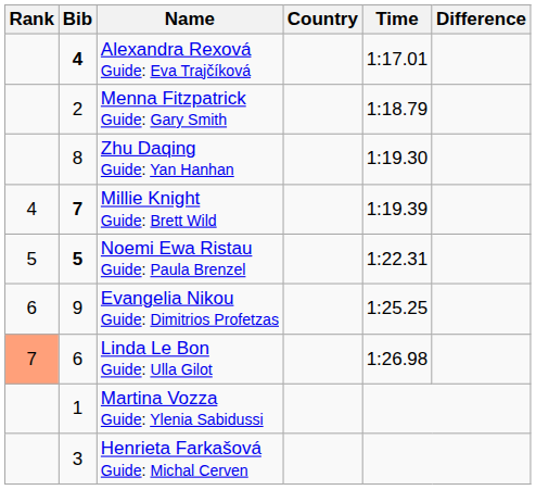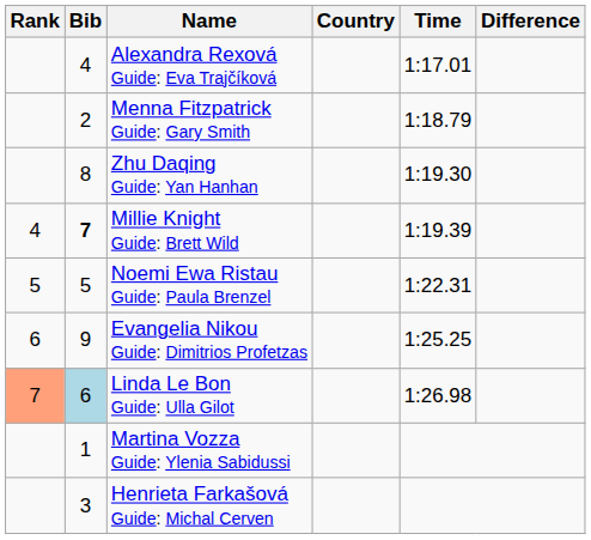Alexandra Rexová Guide: Eva Trajčíková | Bib: bold -> normal
Noemi Ewa Ristau Guide: Paula Brenzel | Bib: bold -> normal
Linda Le Bon Guide: Ulla Gilot | Bib: no background -> lightblue background
